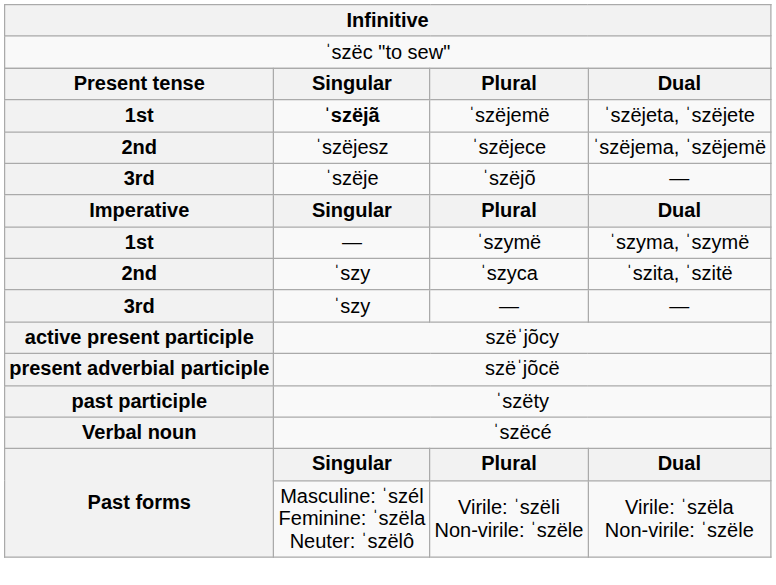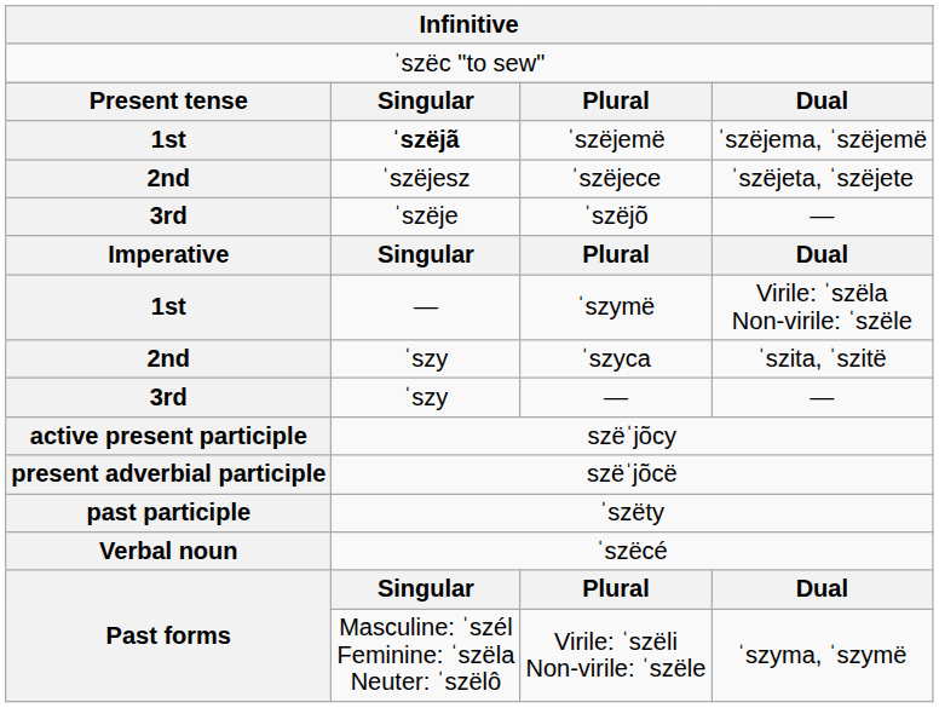ˈszëjemë | column 4: ˈszëjeta, ˈszëjete -> ˈszëjema, ˈszëjemë
ˈszëjece | column 4: ˈszëjema, ˈszëjemë -> ˈszëjeta, ˈszëjete
ˈszymë | column 4: ˈszyma, ˈszymë -> Virile: ˈszëla Non-virile: ˈszële
Virile: ˈszëli Non-virile: ˈszële | column 4: Virile: ˈszëla Non-virile: ˈszële -> ˈszyma, ˈszymë
